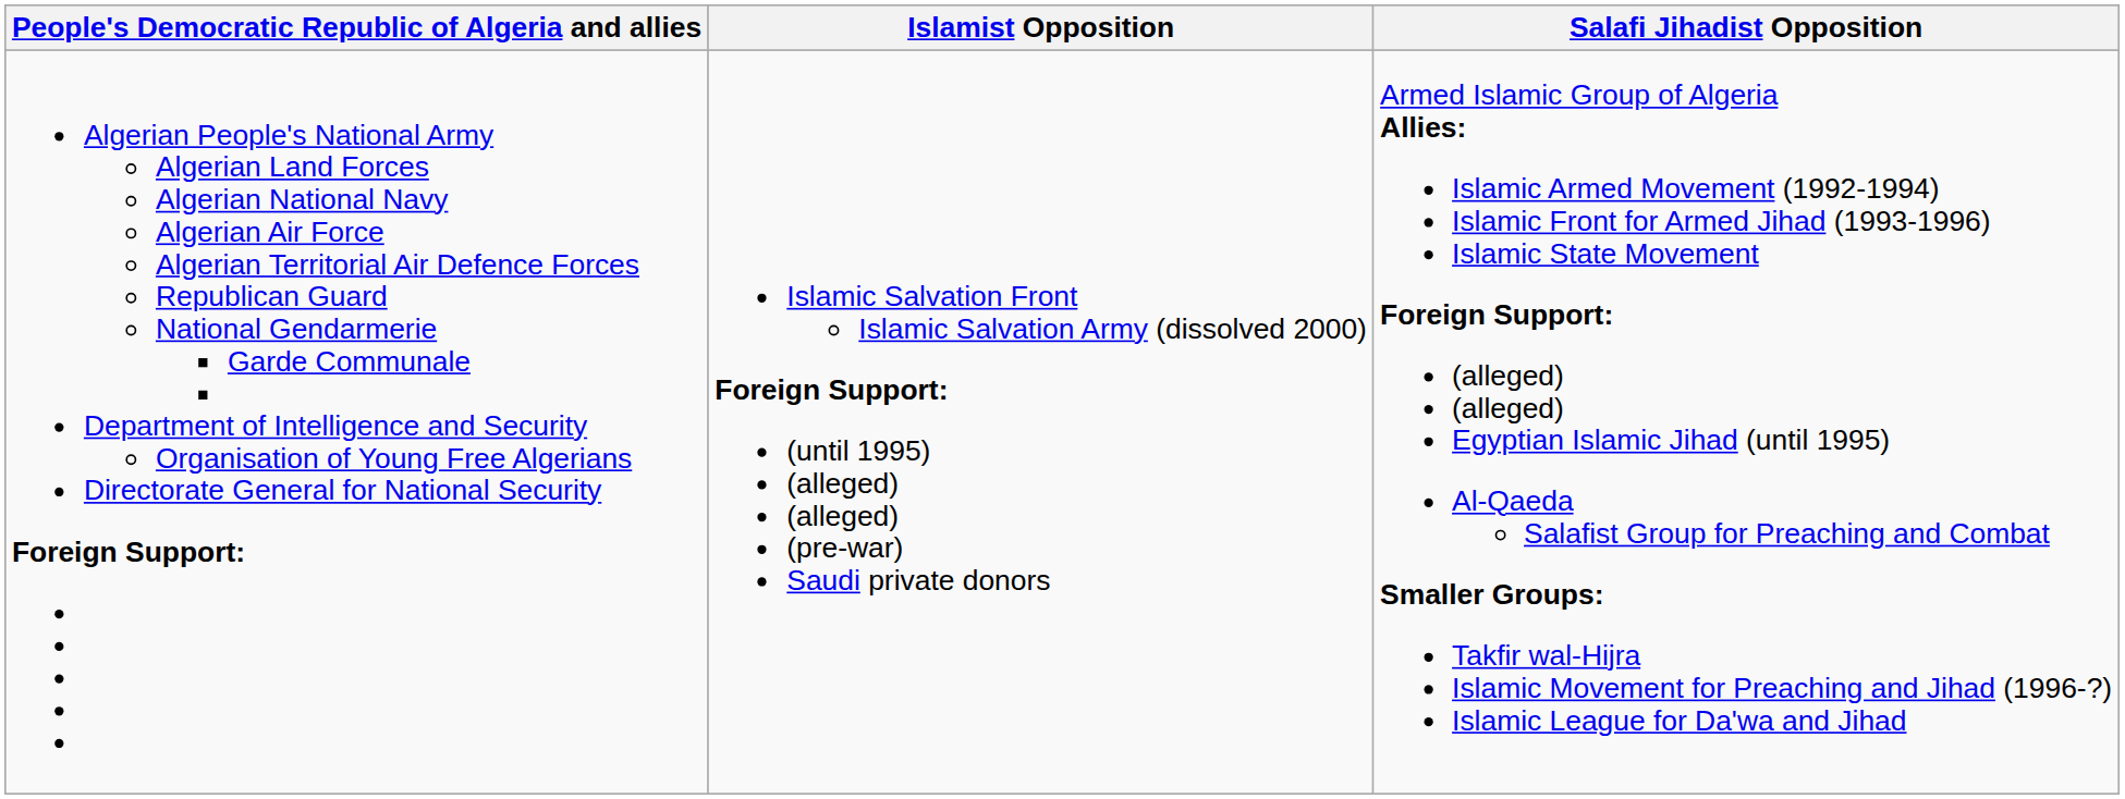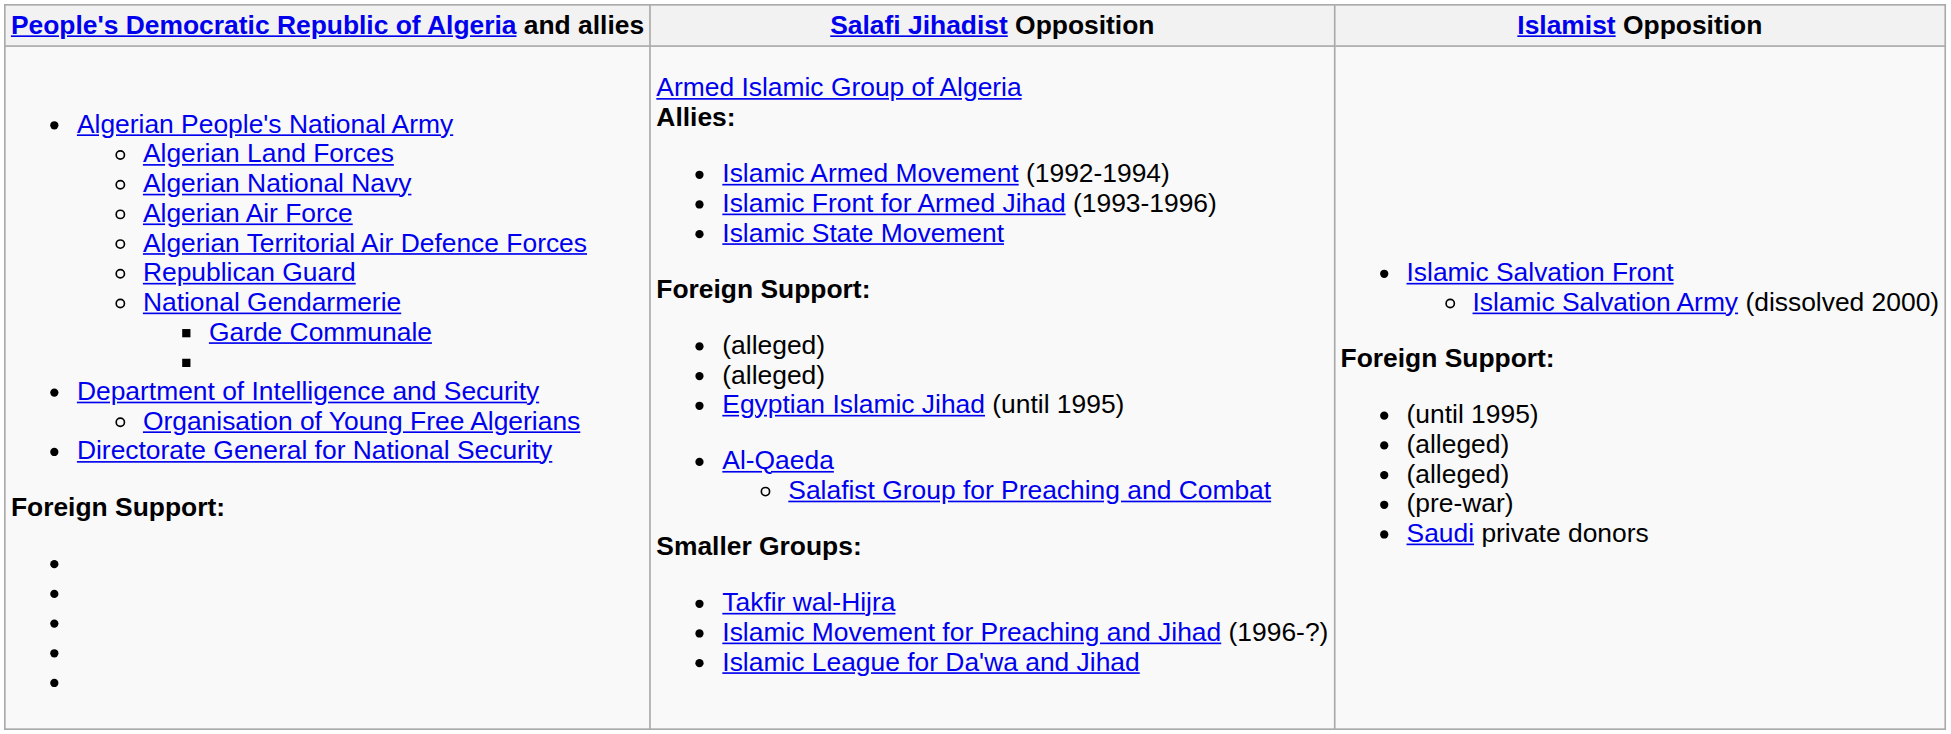columns swapped: Islamist Opposition <-> Salafi Jihadist Opposition
